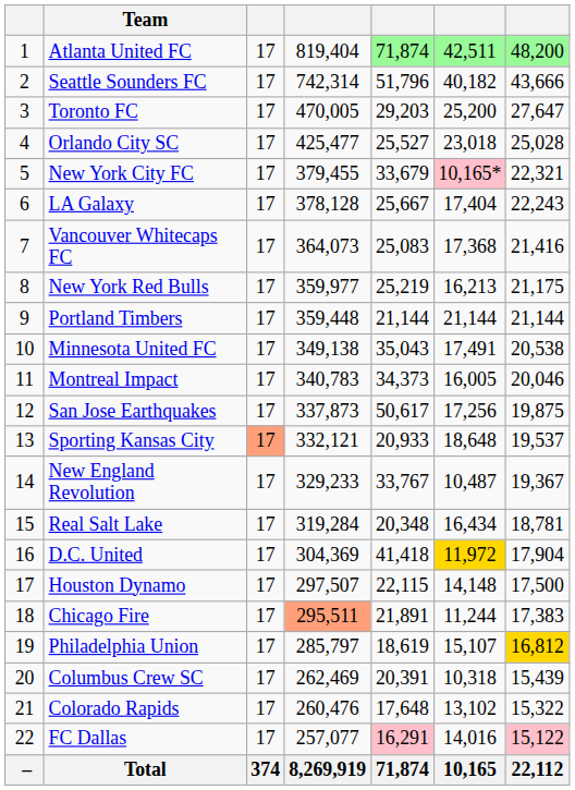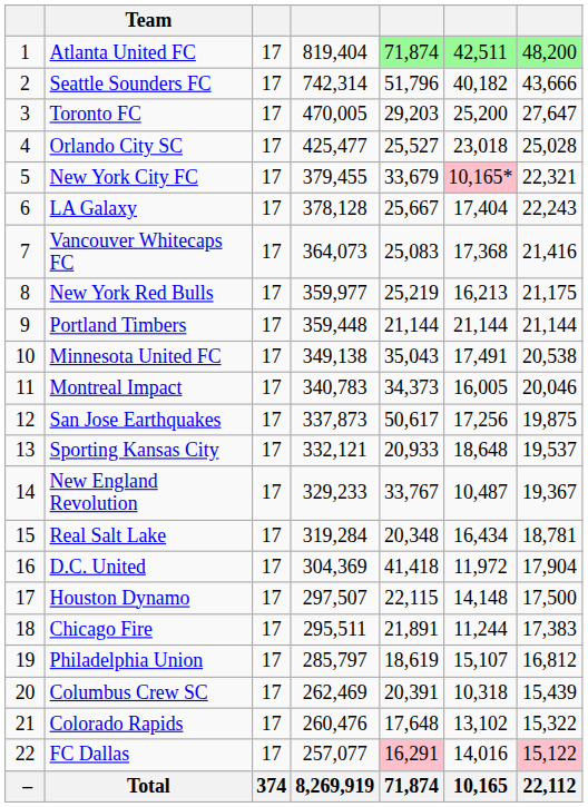Sporting Kansas City | column 3: lightsalmon background -> no background
D.C. United | column 6: gold background -> no background
Chicago Fire | column 4: lightsalmon background -> no background
Philadelphia Union | column 7: gold background -> no background
